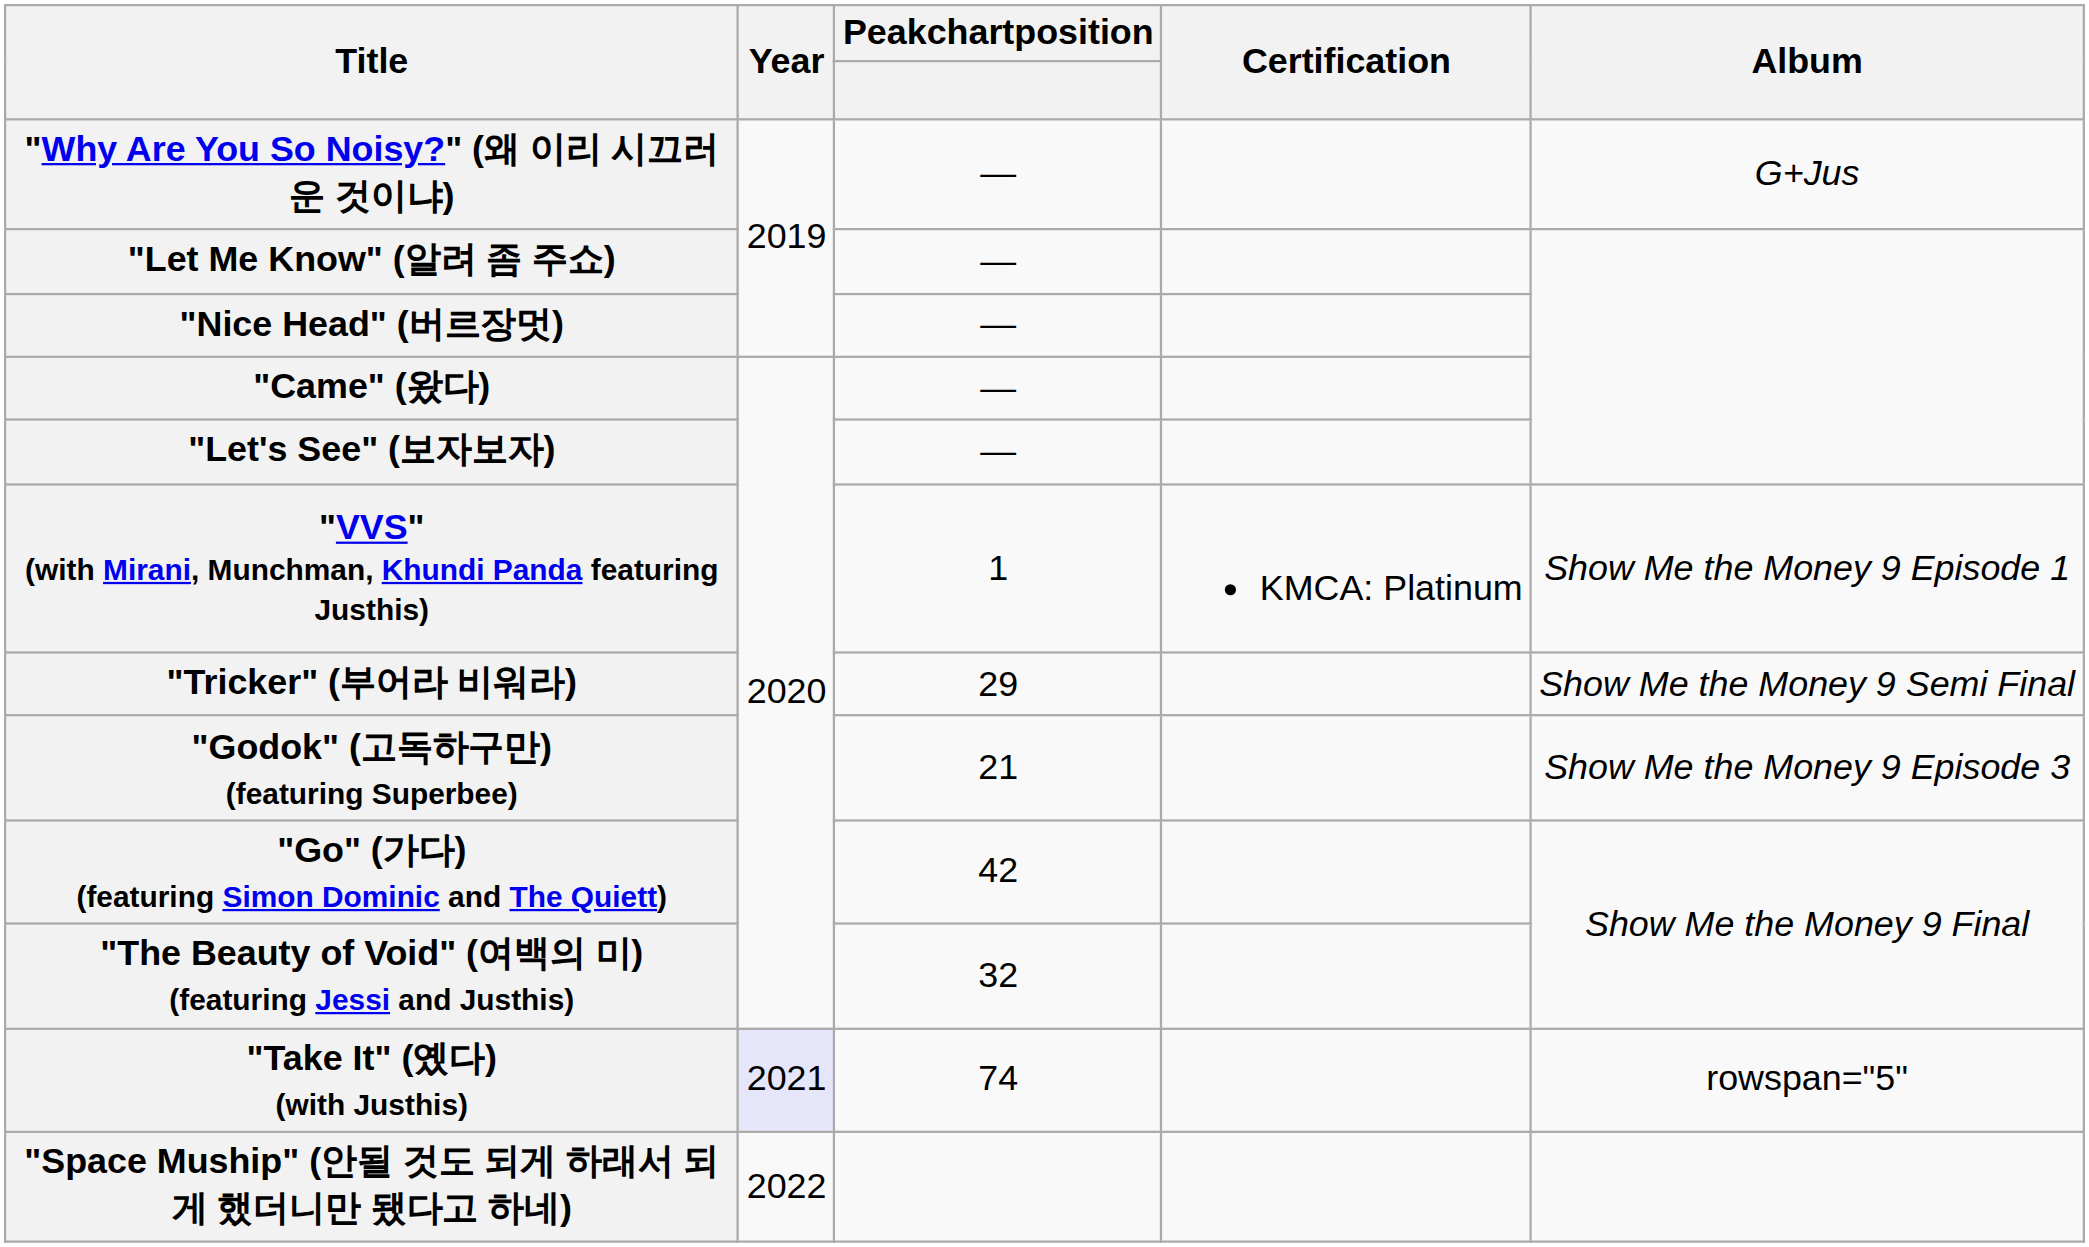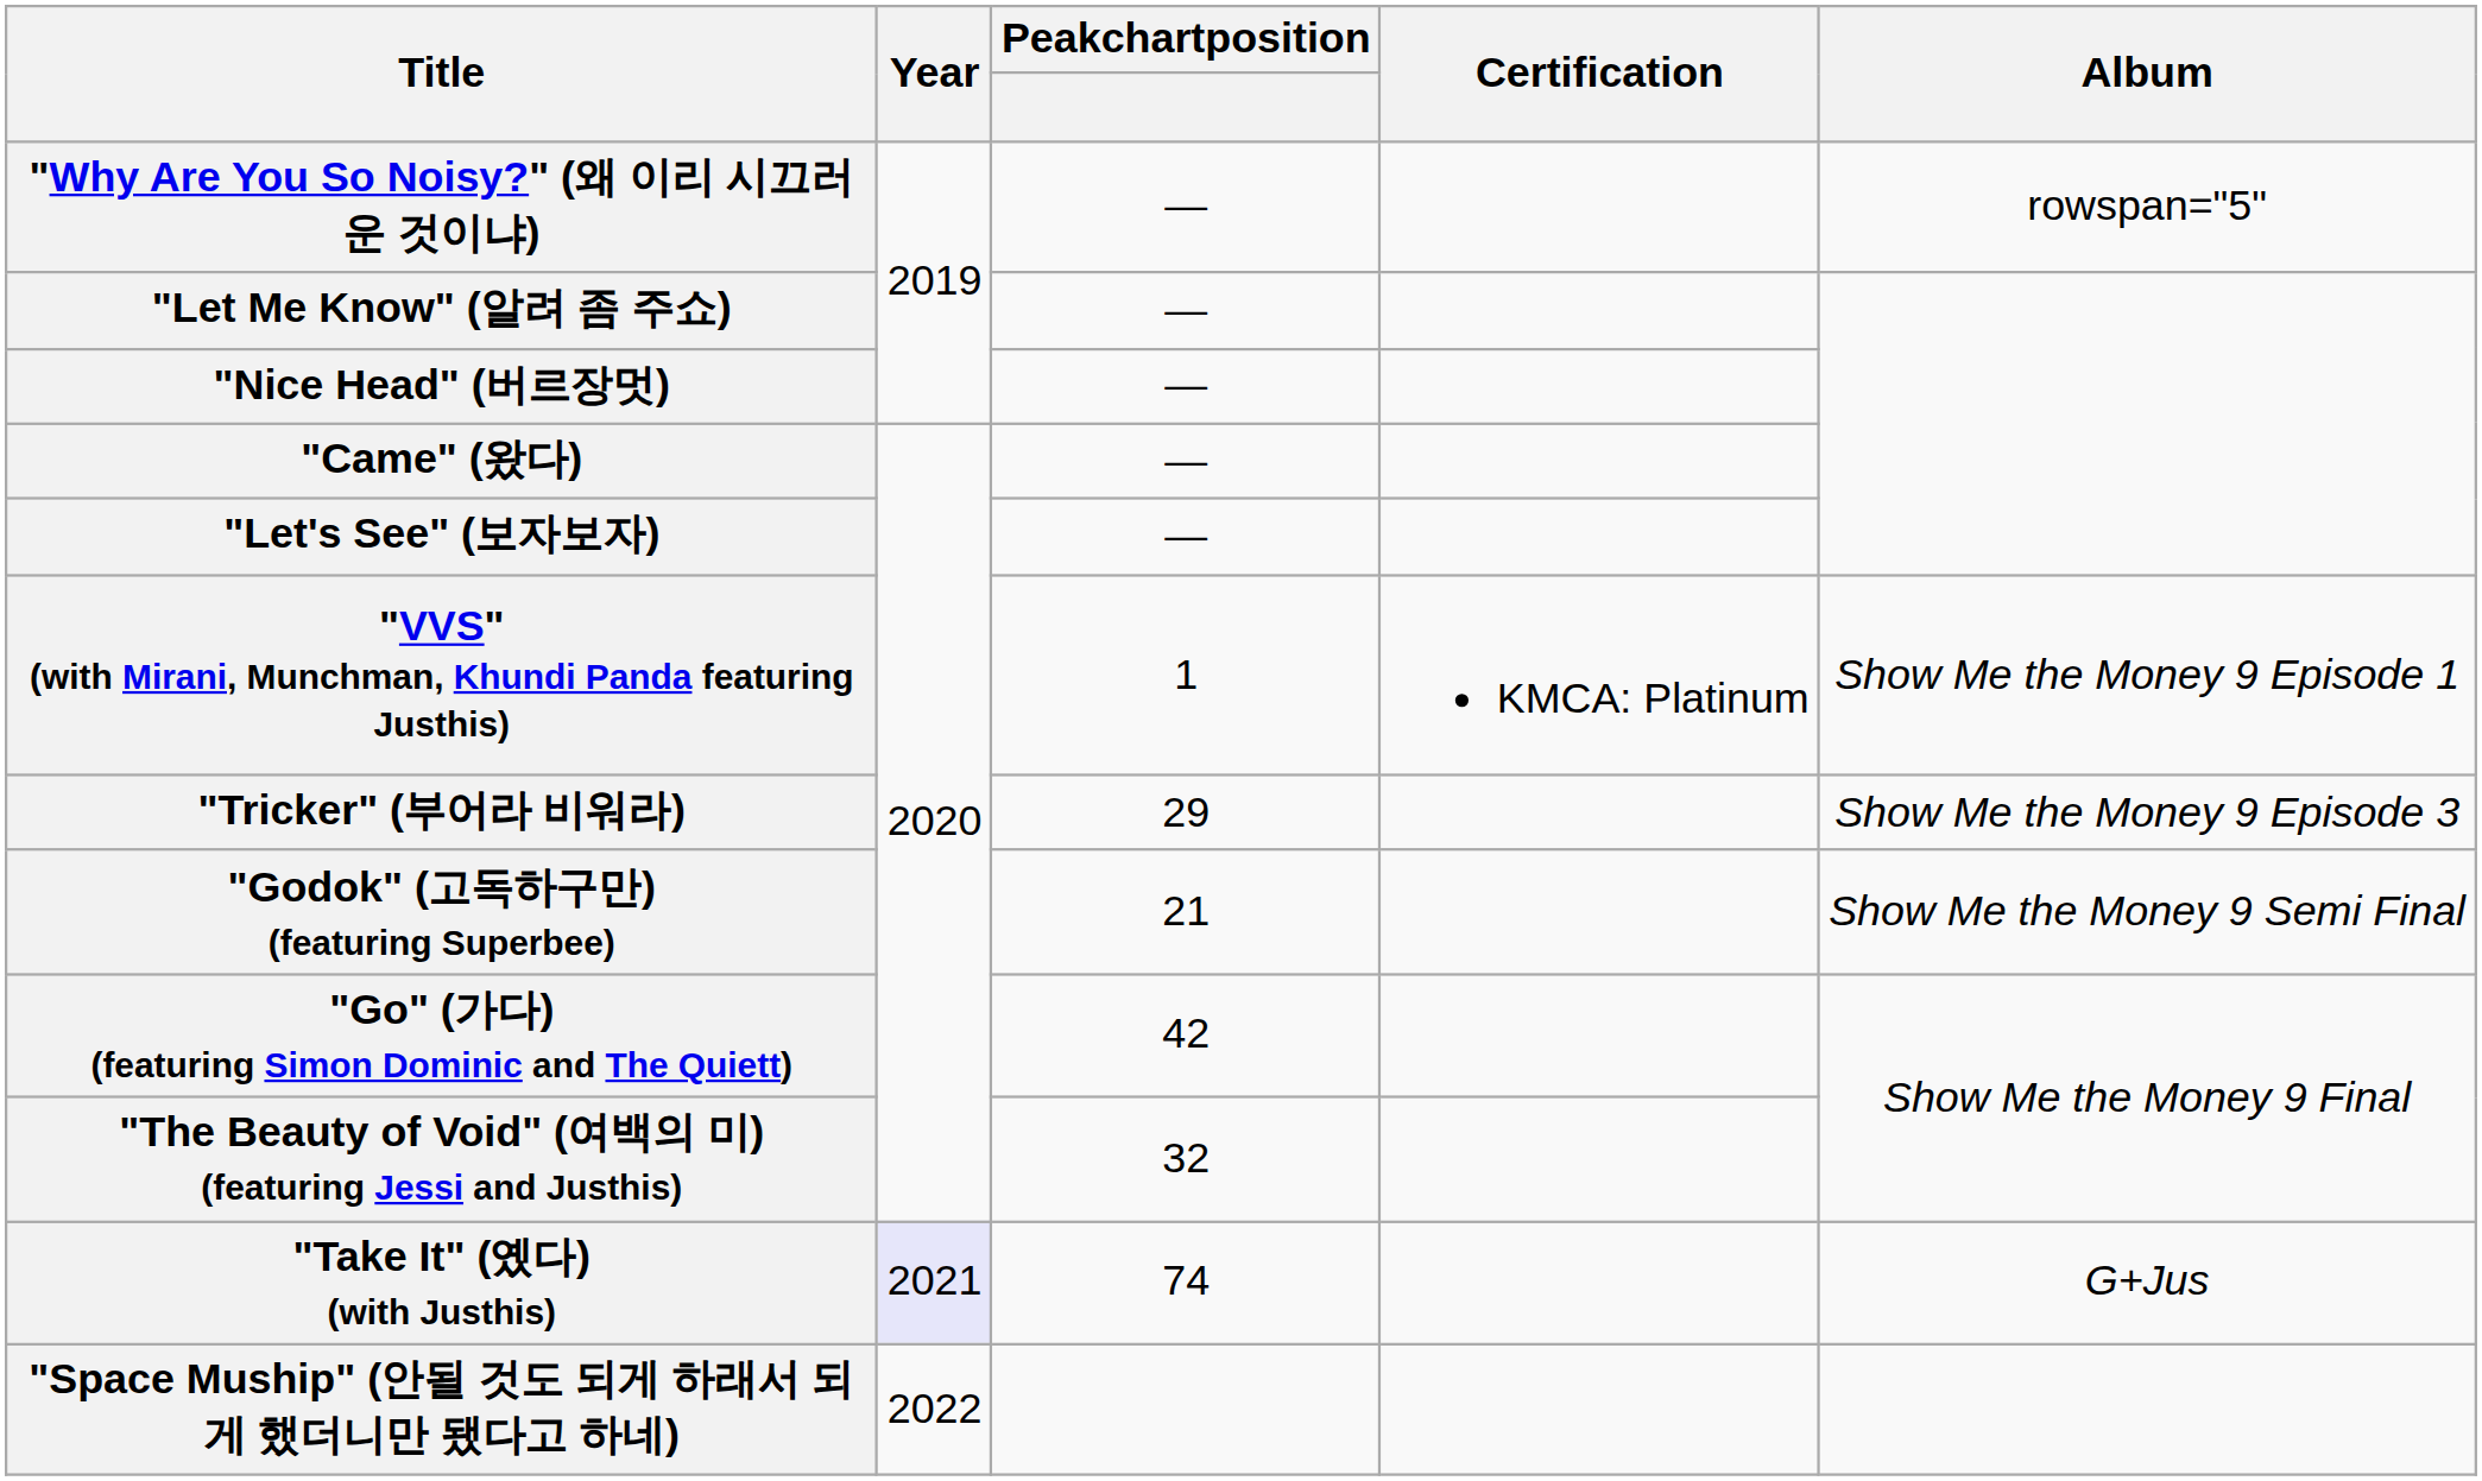"Why Are You So Noisy?" (왜 이리 시끄러운 것이냐) | Album: G+Jus -> rowspan="5"
"Tricker" (부어라 비워라) | Album: Show Me the Money 9 Semi Final -> Show Me the Money 9 Episode 3
"Godok" (고독하구만) (featuring Superbee) | Album: Show Me the Money 9 Episode 3 -> Show Me the Money 9 Semi Final
"Take It" (옜다) (with Justhis) | Album: rowspan="5" -> G+Jus
